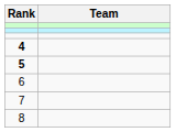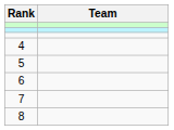row 5 | Rank: bold -> normal
row 6 | Rank: bold -> normal
